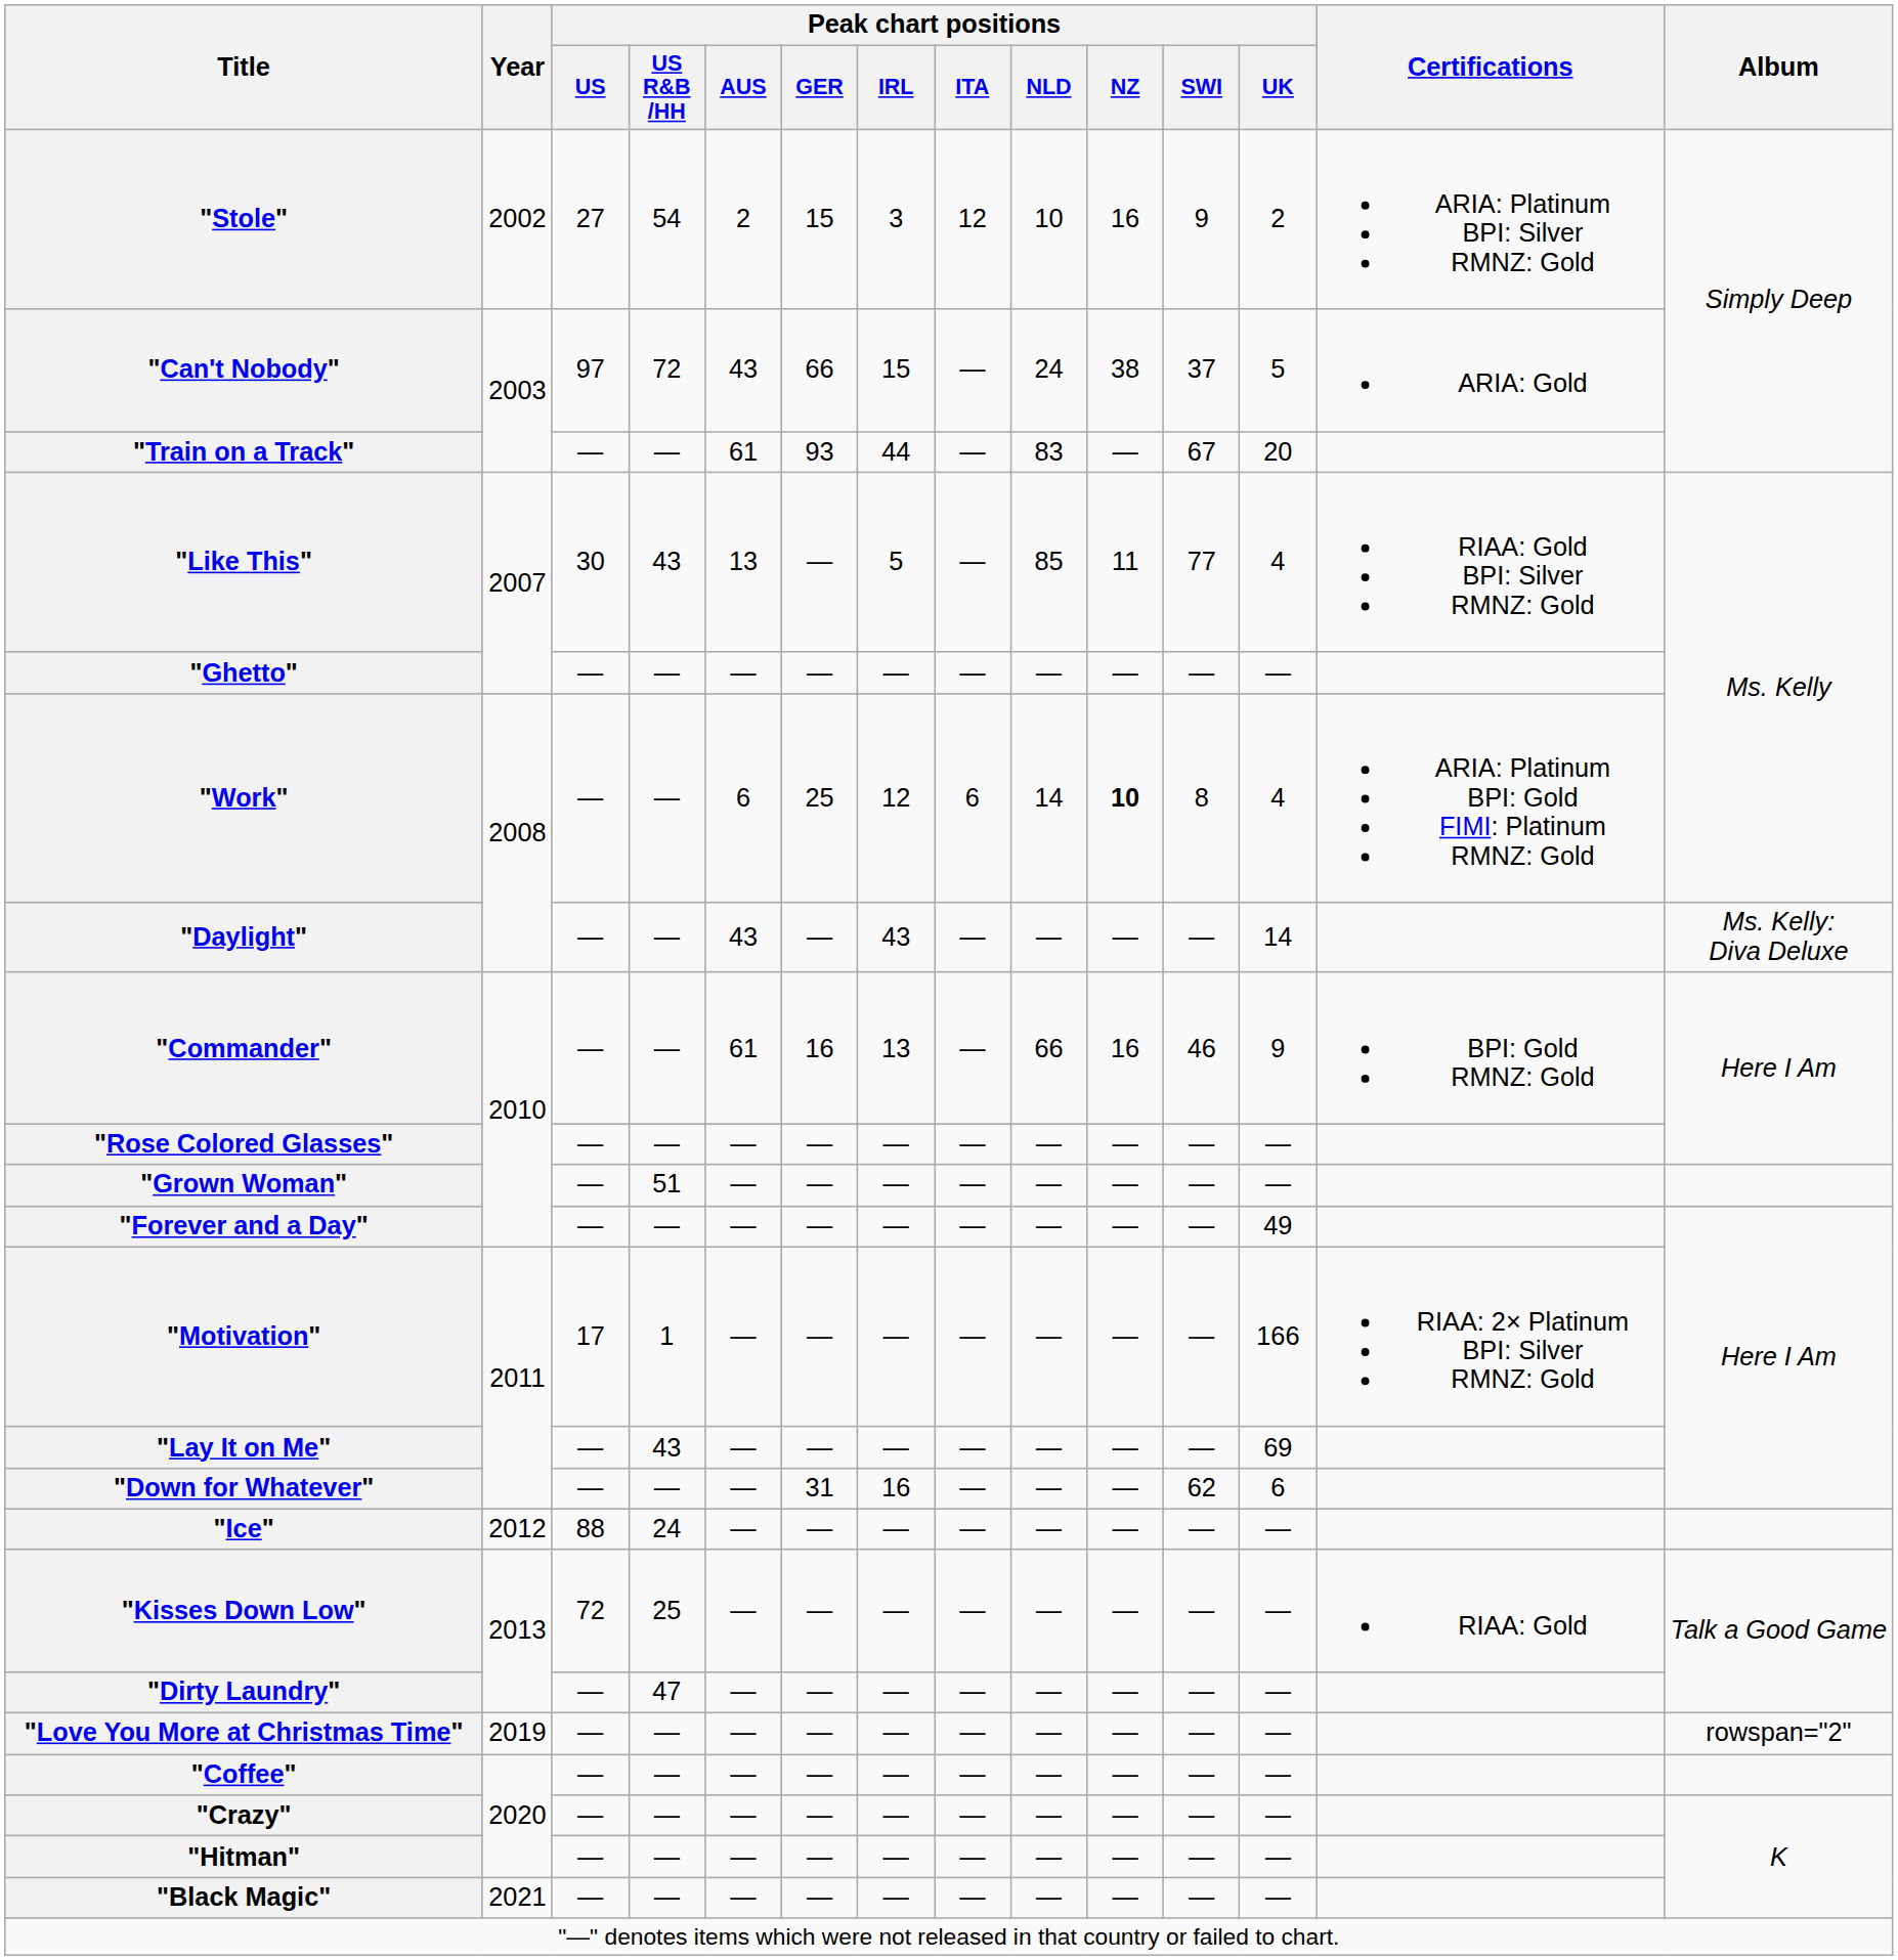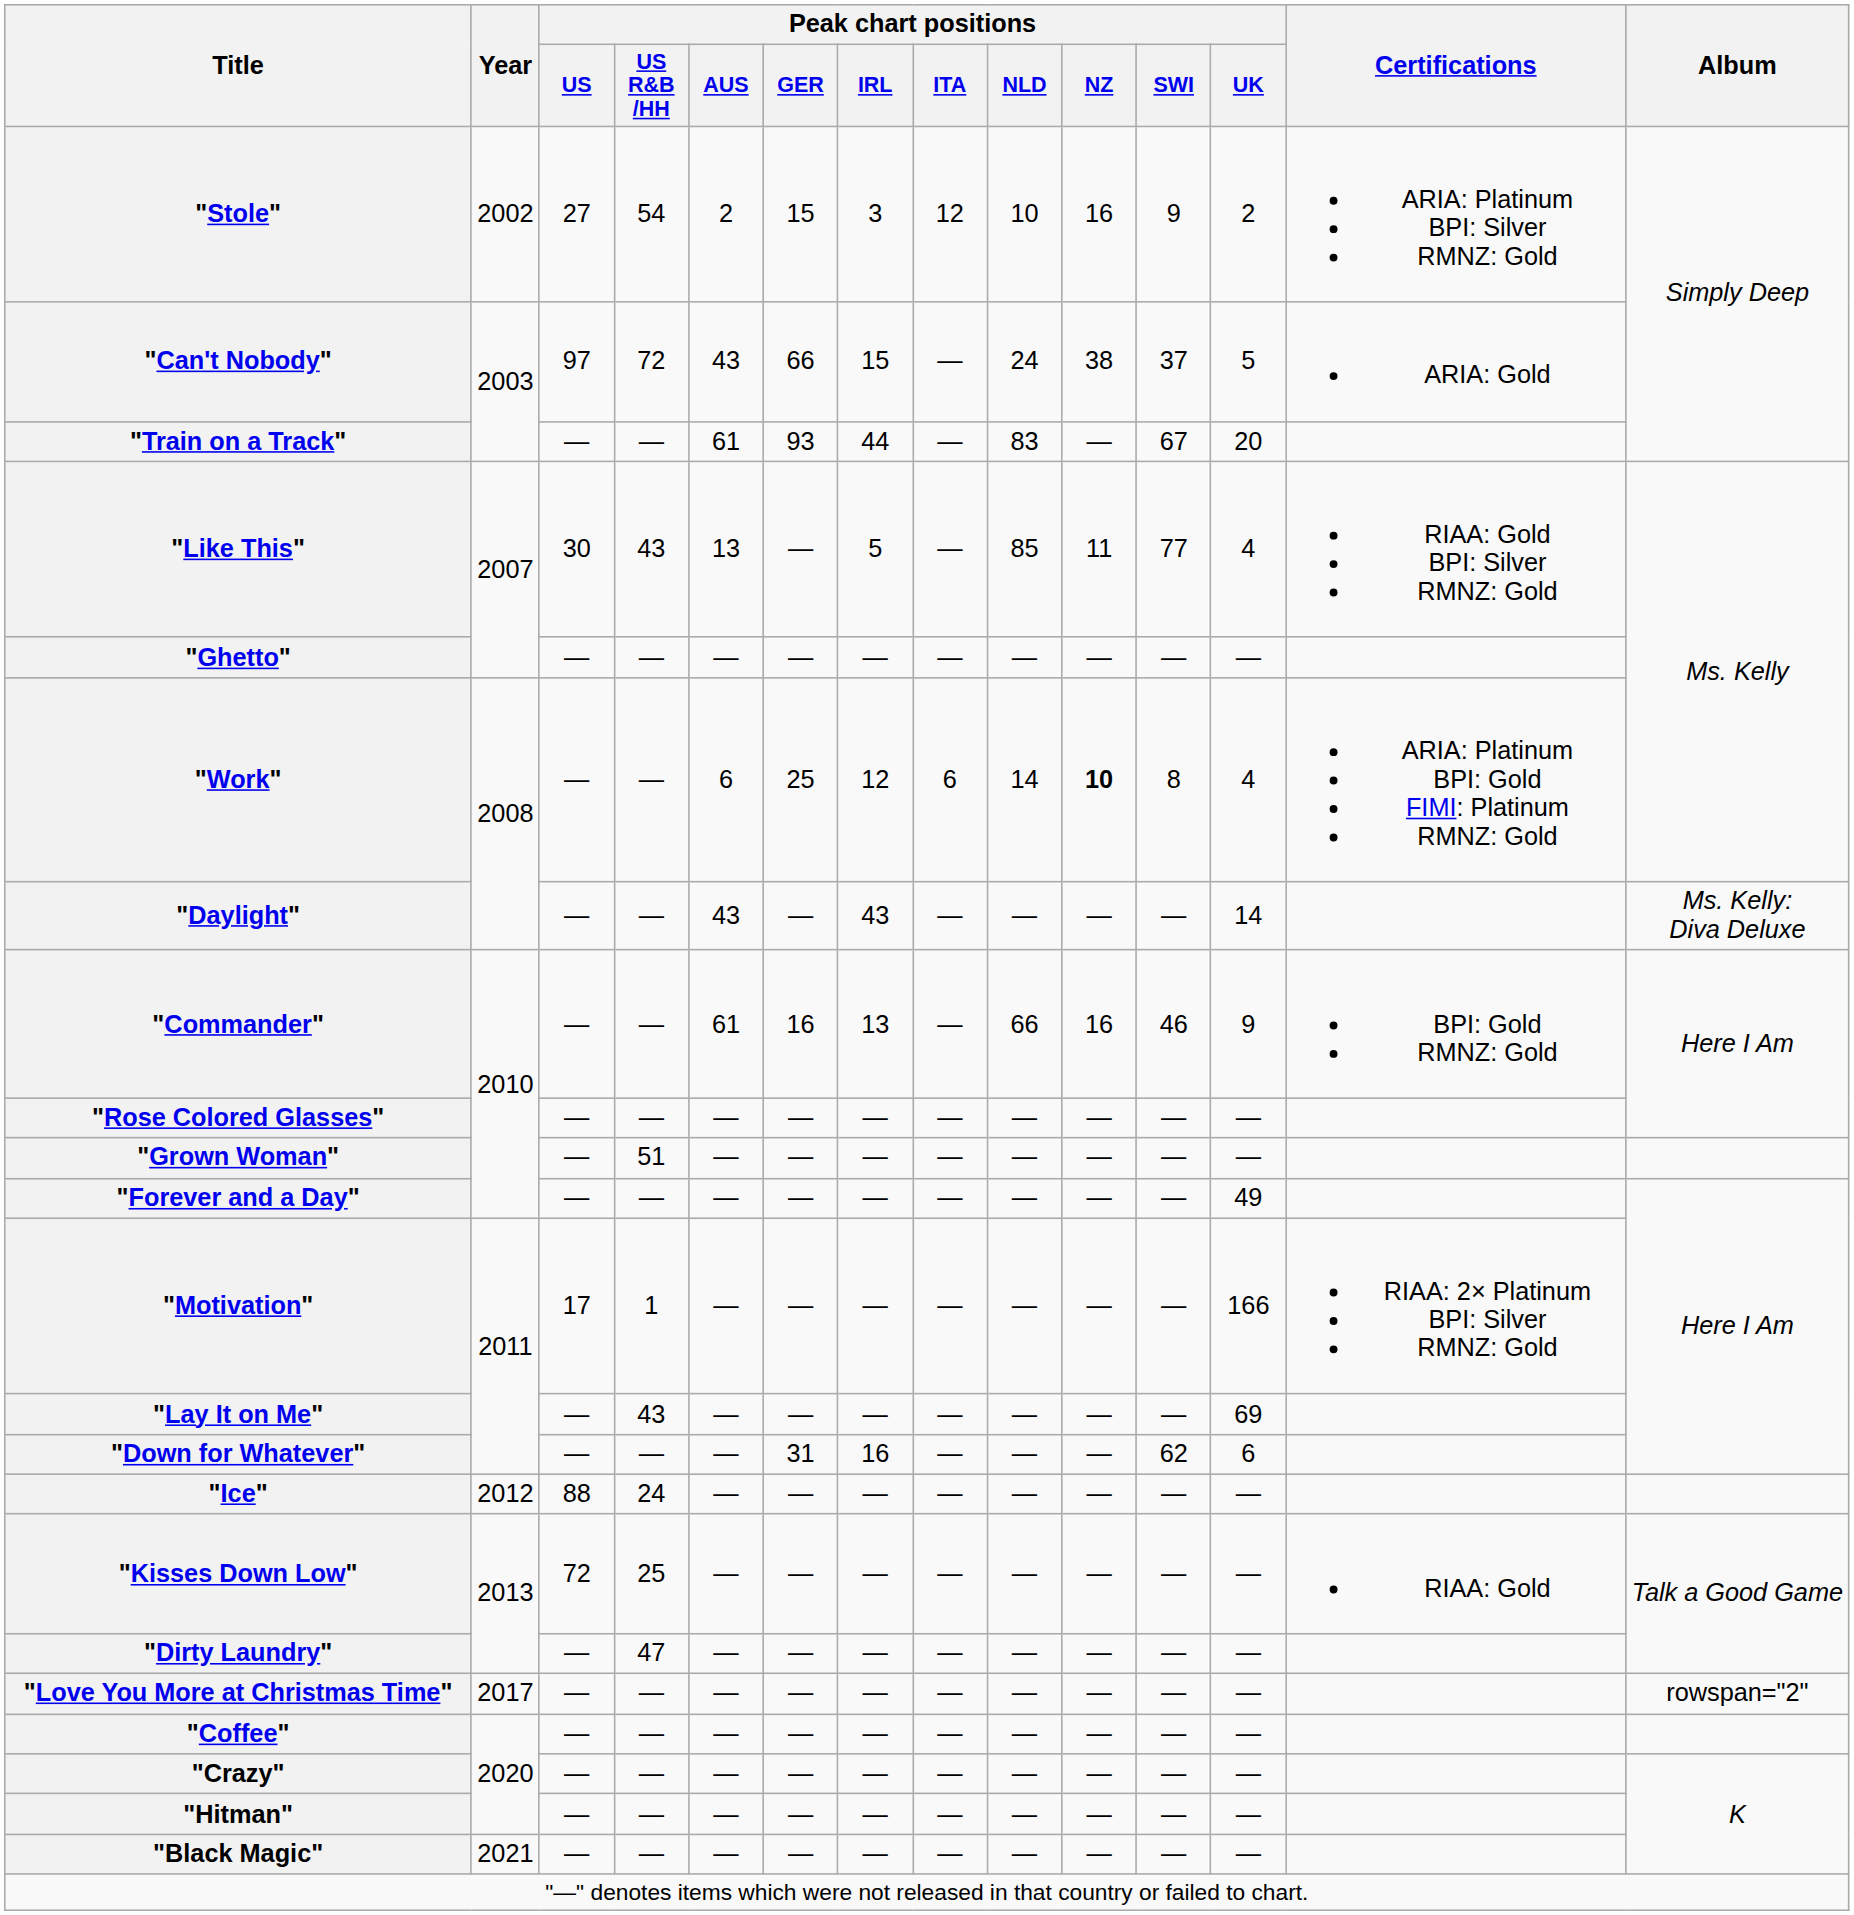"Love You More at Christmas Time" | Year: 2019 -> 2017
